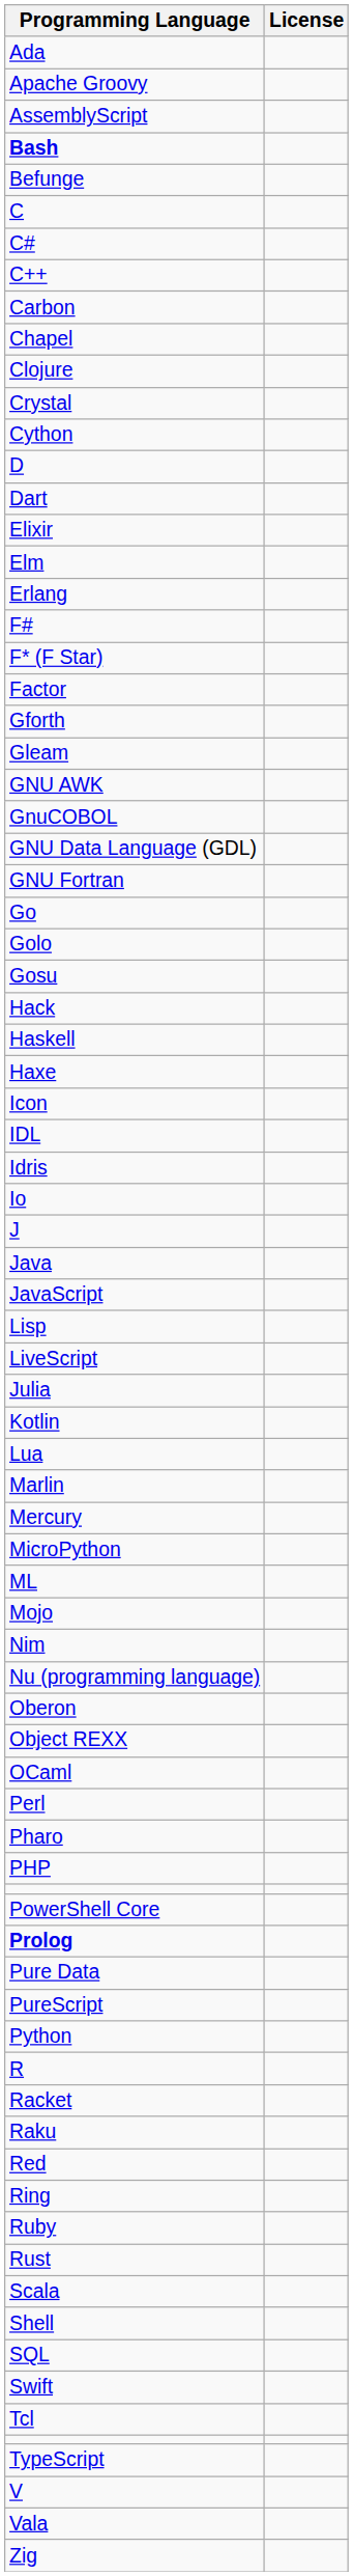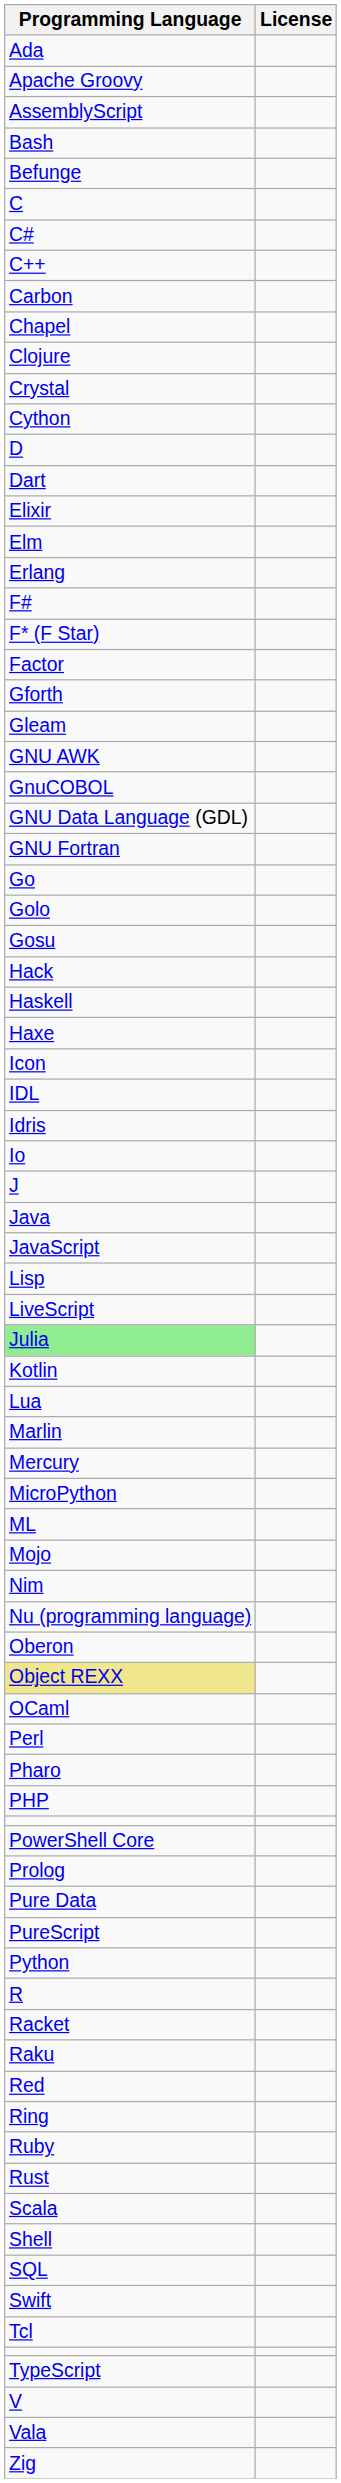row 5 | Programming Language: bold -> normal
row 44 | Programming Language: no background -> lightgreen background
row 55 | Programming Language: no background -> khaki background
row 62 | Programming Language: bold -> normal
